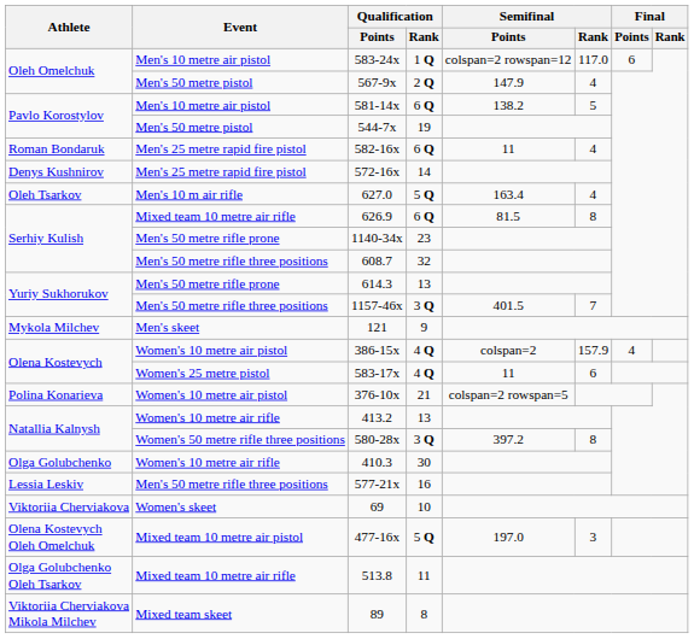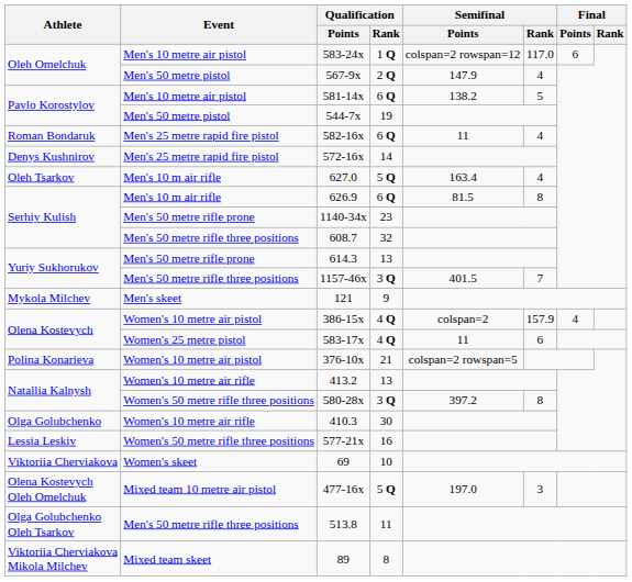626.9 | Event: Mixed team 10 metre air rifle -> Men's 10 m air rifle
577-21x | Event: Men's 50 metre rifle three positions -> Women's 50 metre rifle three positions
513.8 | Event: Mixed team 10 metre air rifle -> Men's 50 metre rifle three positions
